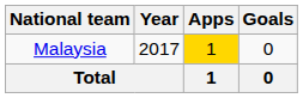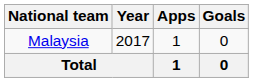Malaysia | Apps: gold background -> no background
